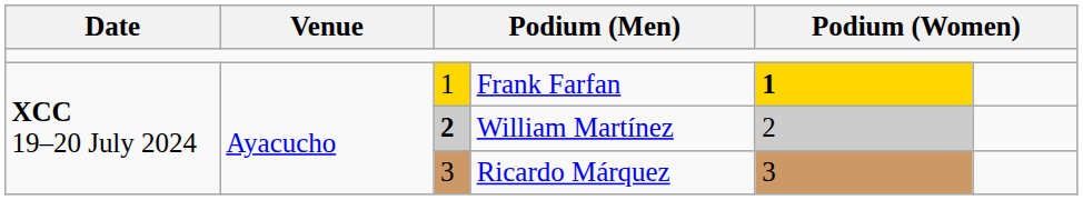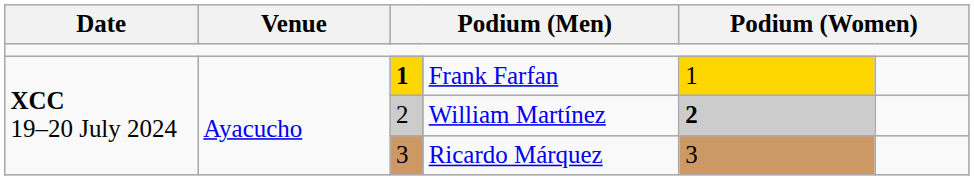Frank Farfan | column 3: normal -> bold
Frank Farfan | column 5: bold -> normal
William Martínez | column 3: bold -> normal
William Martínez | column 5: normal -> bold
